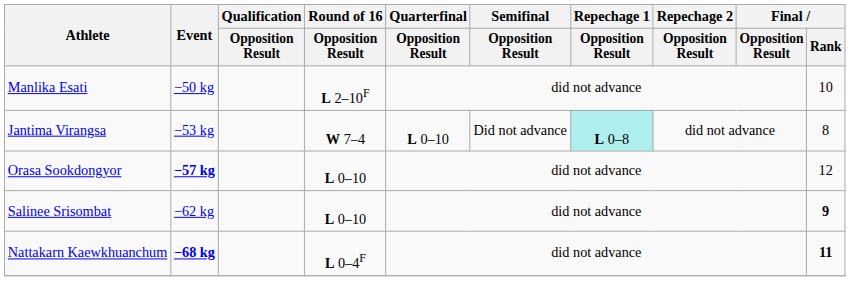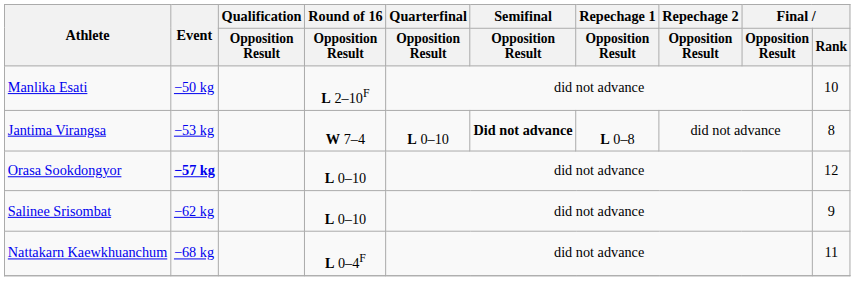Jantima Virangsa | Semifinal / Opposition Result: normal -> bold
Jantima Virangsa | Repechage 1 / Opposition Result: paleturquoise background -> no background
Salinee Srisombat | Final / Rank: bold -> normal
Nattakarn Kaewkhuanchum | Event: bold -> normal
Nattakarn Kaewkhuanchum | Final / Rank: bold -> normal
